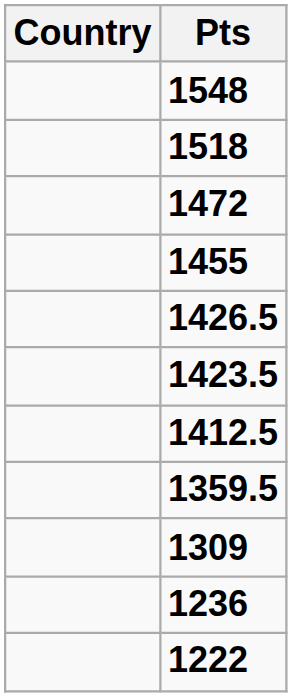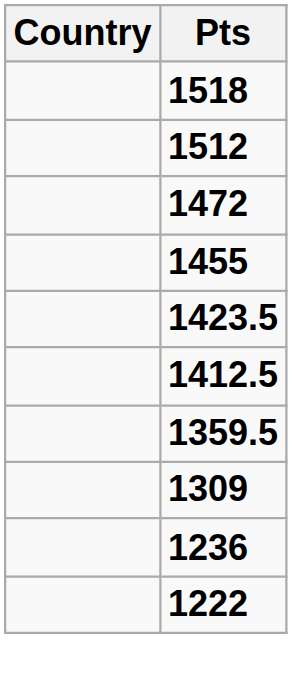- row: 1548
+ row: 1512
- row: 1426.5
